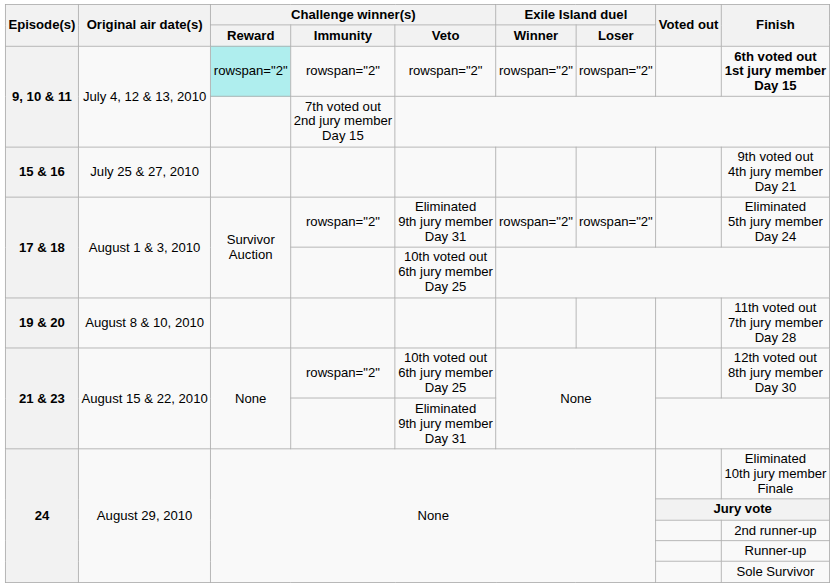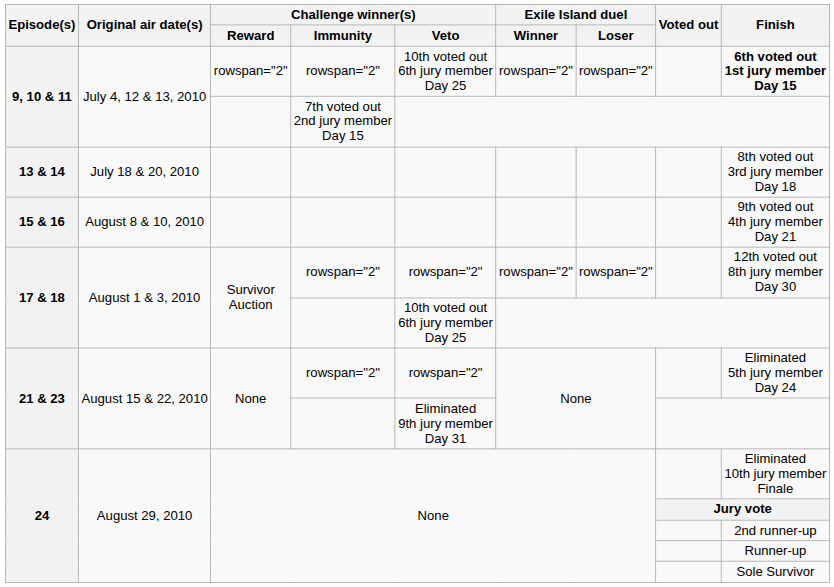9, 10 & 11 / rowspan="2" | Challenge winner(s) / Reward: paleturquoise background -> no background
9, 10 & 11 / rowspan="2" | Challenge winner(s) / Veto: rowspan="2" -> 10th voted out 6th jury member Day 25
+ row: 13 & 14 | July 18 & 20, 2010 | 8th voted out 3rd jury member Day 18
15 & 16 | Original air date(s): July 25 & 27, 2010 -> August 8 & 10, 2010
17 & 18 / rowspan="2" | Challenge winner(s) / Veto: Eliminated 9th jury member Day 31 -> rowspan="2"
17 & 18 / rowspan="2" | Finish: Eliminated 5th jury member Day 24 -> 12th voted out 8th jury member Day 30
- row: 19 & 20 | August 8 & 10, 2010 | 11th voted out 7th jury member Day 28
21 & 23 / rowspan="2" | Challenge winner(s) / Veto: 10th voted out 6th jury member Day 25 -> rowspan="2"
21 & 23 / rowspan="2" | Finish: 12th voted out 8th jury member Day 30 -> Eliminated 5th jury member Day 24
